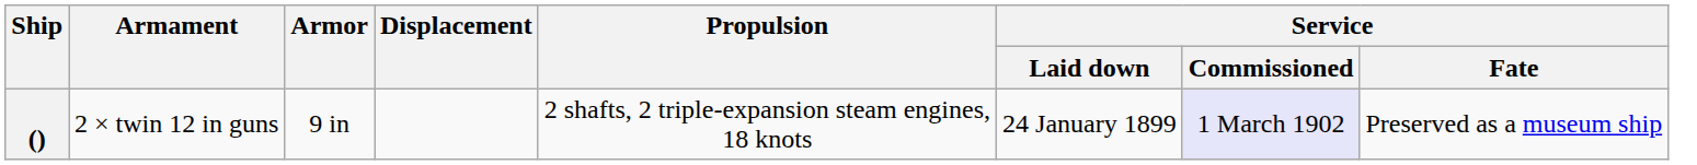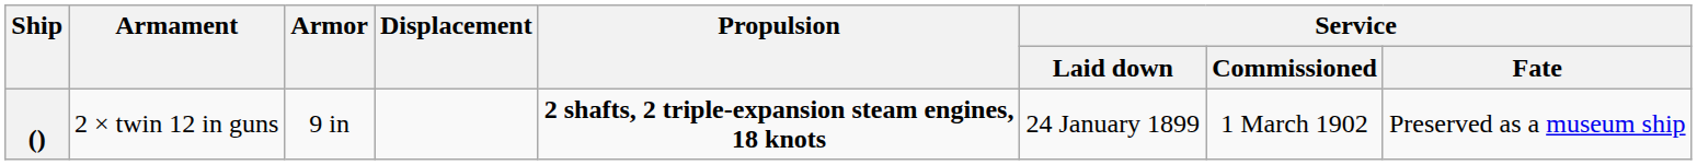() | Propulsion: normal -> bold
() | Service / Commissioned: lavender background -> no background
